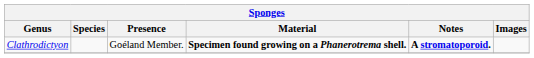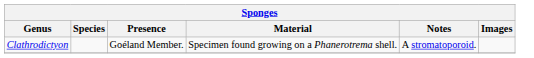Clathrodictyon | Material: bold -> normal
Clathrodictyon | Notes: bold -> normal
